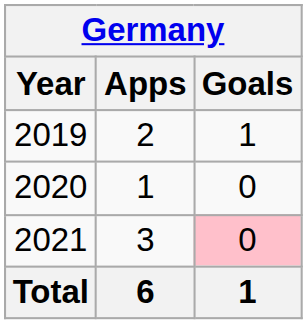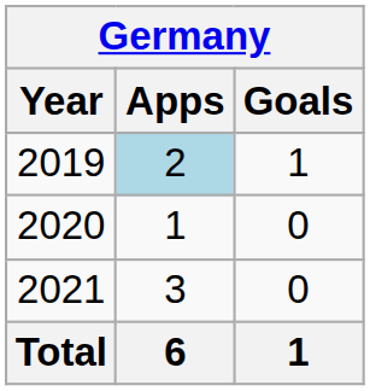2019 | Apps: no background -> lightblue background
2021 | Goals: pink background -> no background
